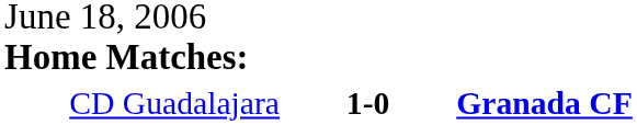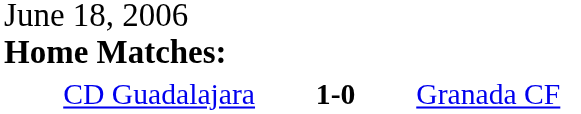CD Guadalajara | column 3: bold -> normal
